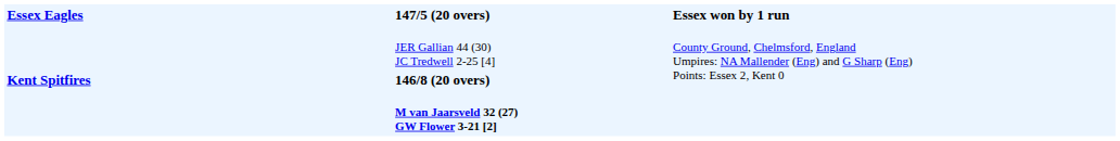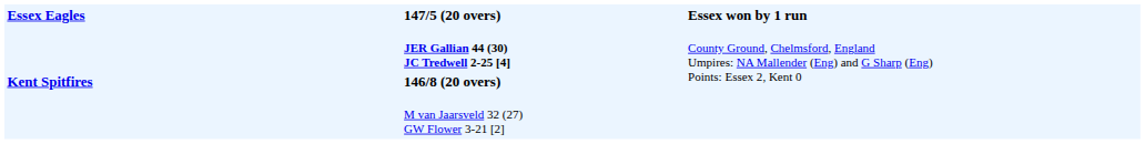JER Gallian 44 (30) JC Tredwell 2-25 [4] | 147/5 (20 overs): normal -> bold
M van Jaarsveld 32 (27) GW Flower 3-21 [2] | 147/5 (20 overs): bold -> normal
